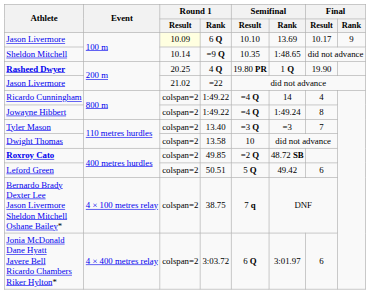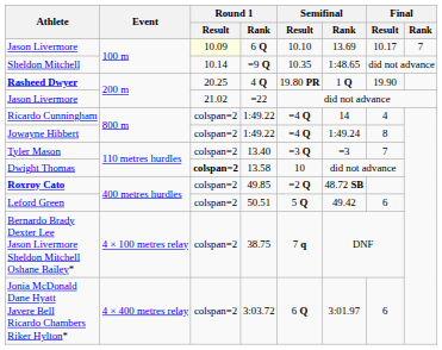Jason Livermore / 6 Q | Final / Rank: 9 -> 7
Dwight Thomas | Round 1 / Result: normal -> bold
